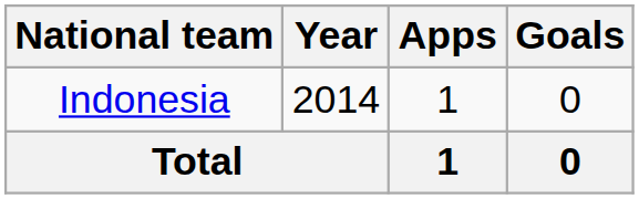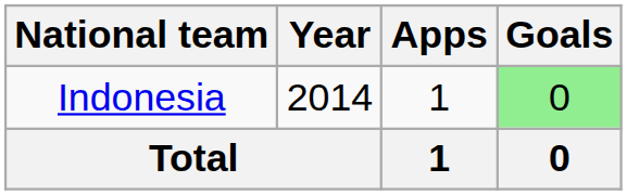Indonesia | Goals: no background -> lightgreen background
